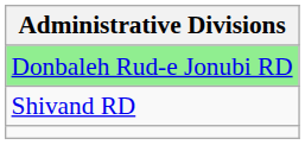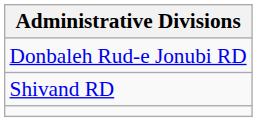row 2 | column 1: lightgreen background -> no background
